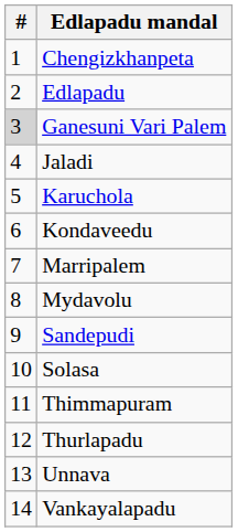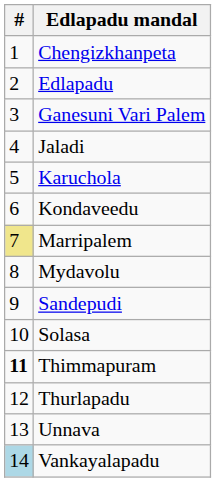Ganesuni Vari Palem | #: lightgrey background -> no background
Marripalem | #: no background -> khaki background
Thimmapuram | #: normal -> bold
Vankayalapadu | #: no background -> lightblue background
